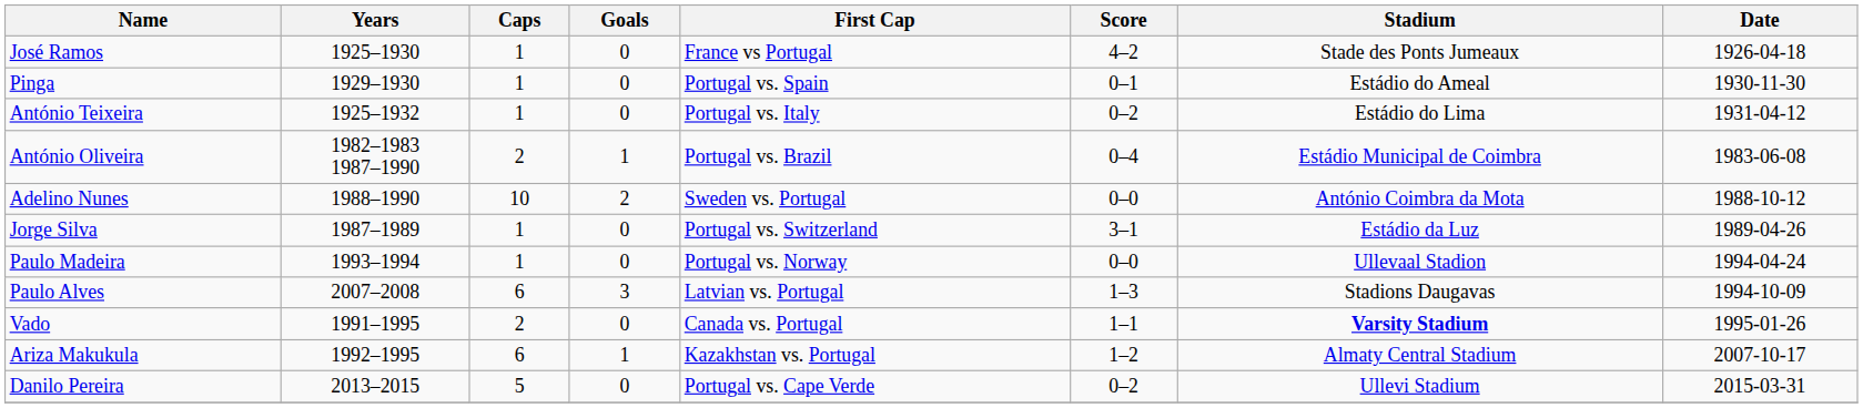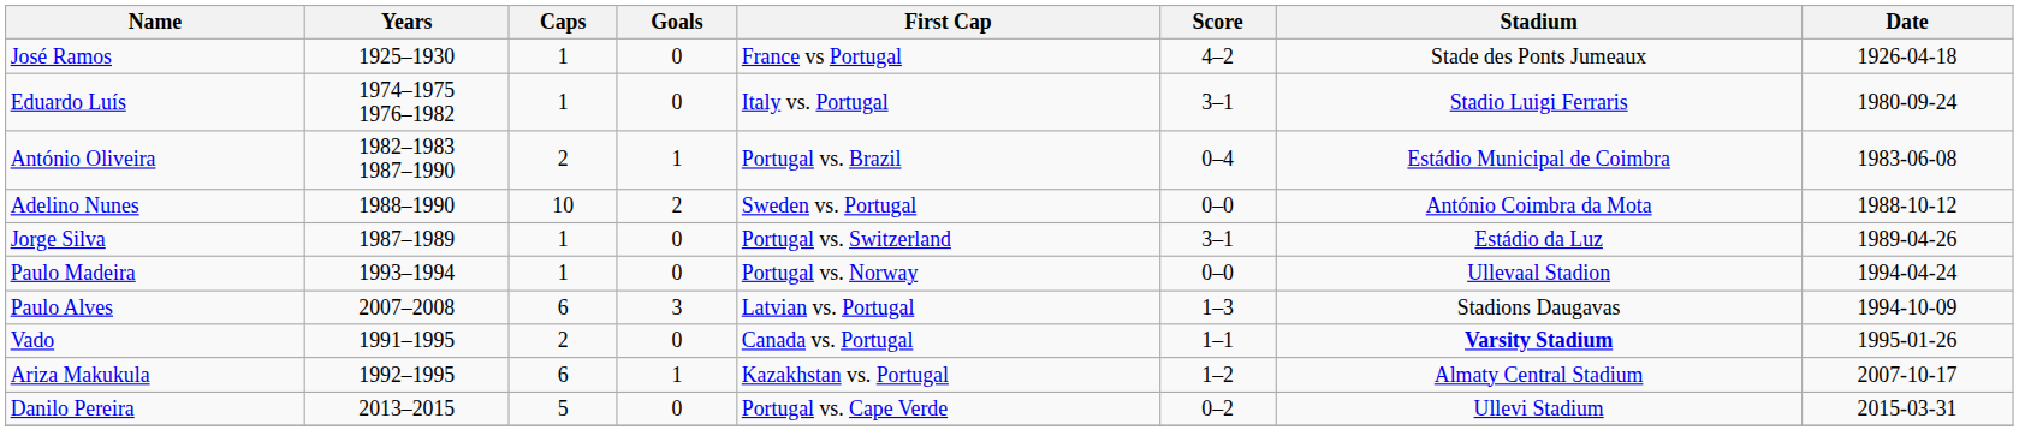- row: Pinga | 1929–1930 | 1 | 0 | Portugal vs. Spain | 0–1 | Estádio do Ameal | 1930-11-30
- row: António Teixeira | 1925–1932 | 1 | 0 | Portugal vs. Italy | 0–2 | Estádio do Lima | 1931-04-12
+ row: Eduardo Luís | 1974–1975 1976–1982 | 1 | 0 | Italy vs. Portugal | 3–1 | Stadio Luigi Ferraris | 1980-09-24
